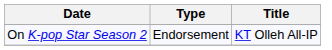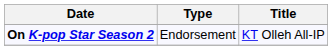row 2 | Date: normal -> bold
